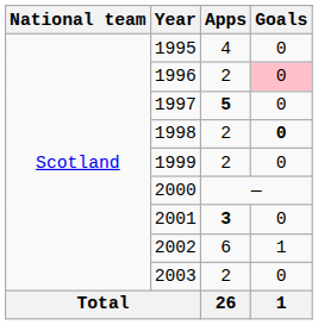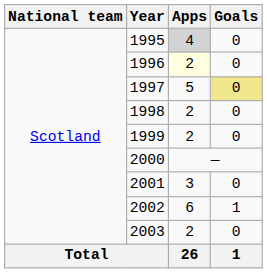1995 | Apps: no background -> lightgrey background
1996 | Apps: no background -> lightyellow background
1996 | Goals: pink background -> no background
1997 | Apps: bold -> normal
1997 | Goals: no background -> khaki background
1998 | Goals: bold -> normal
2001 | Apps: bold -> normal
